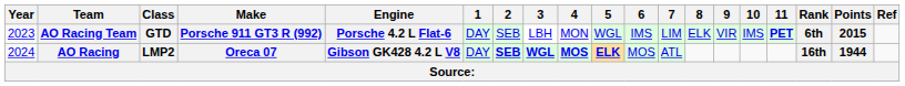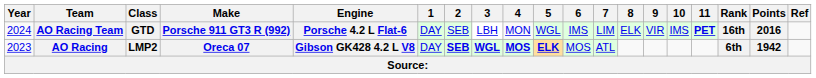AO Racing Team | Year: 2023 -> 2024
AO Racing Team | Rank: 6th -> 16th
AO Racing Team | Points: 2015 -> 2016
AO Racing | Year: 2024 -> 2023
AO Racing | Rank: 16th -> 6th
AO Racing | Points: 1944 -> 1942
